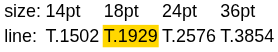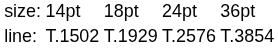line: | column 3: gold background -> no background
